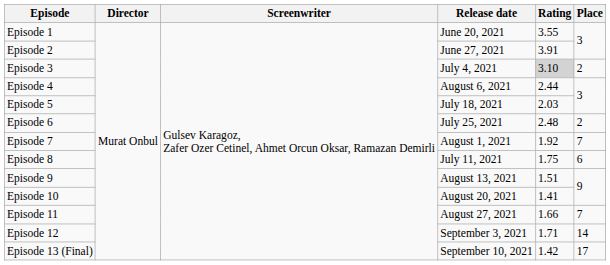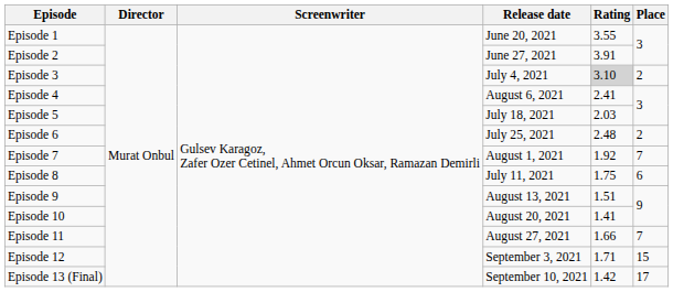Episode 4 | Rating: 2.44 -> 2.41
Episode 12 | Place: 14 -> 15
